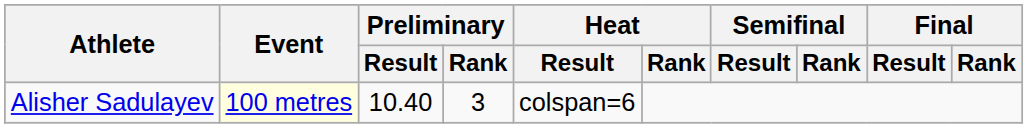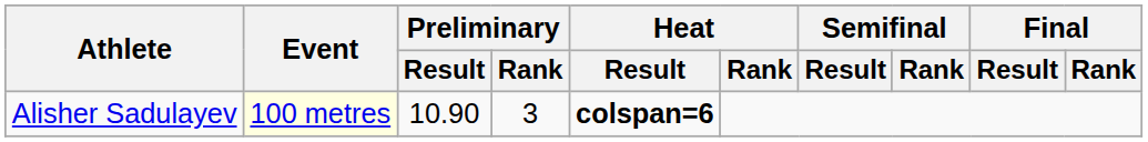Alisher Sadulayev | Preliminary / Result: 10.40 -> 10.90
Alisher Sadulayev | Heat / Result: normal -> bold
